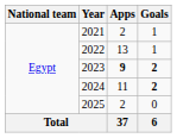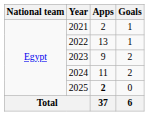2023 | Apps: bold -> normal
2023 | Goals: bold -> normal
2024 | Goals: bold -> normal
2025 | Apps: normal -> bold
